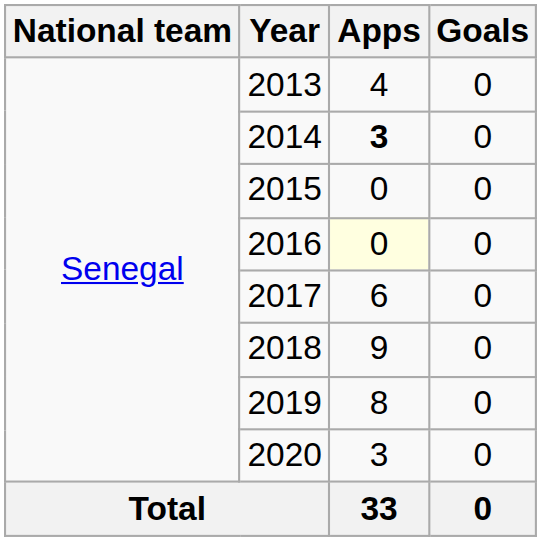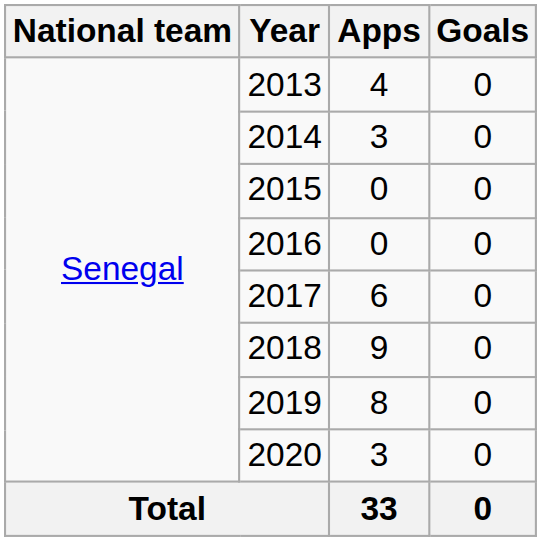2014 | Apps: bold -> normal
2016 | Apps: lightyellow background -> no background
